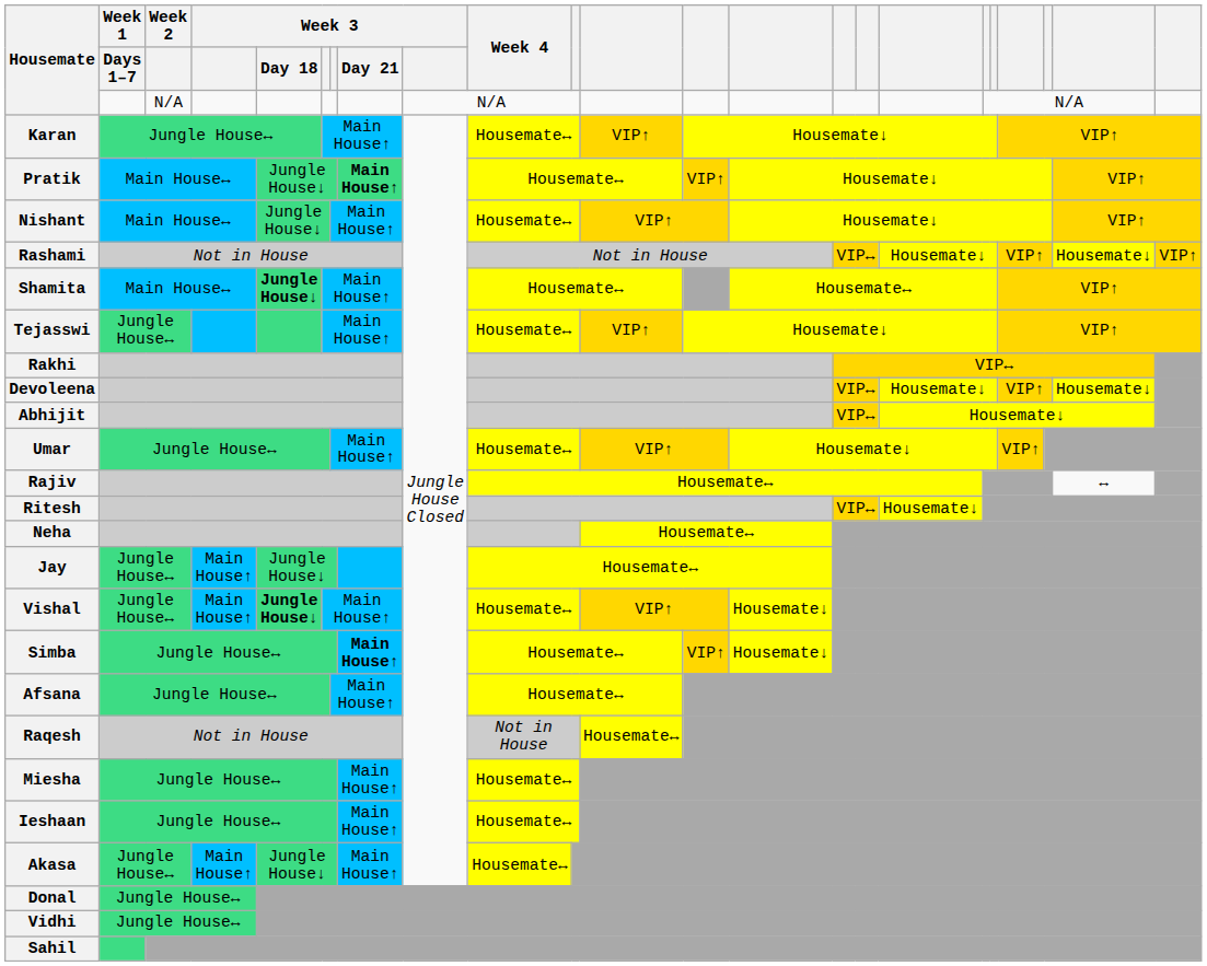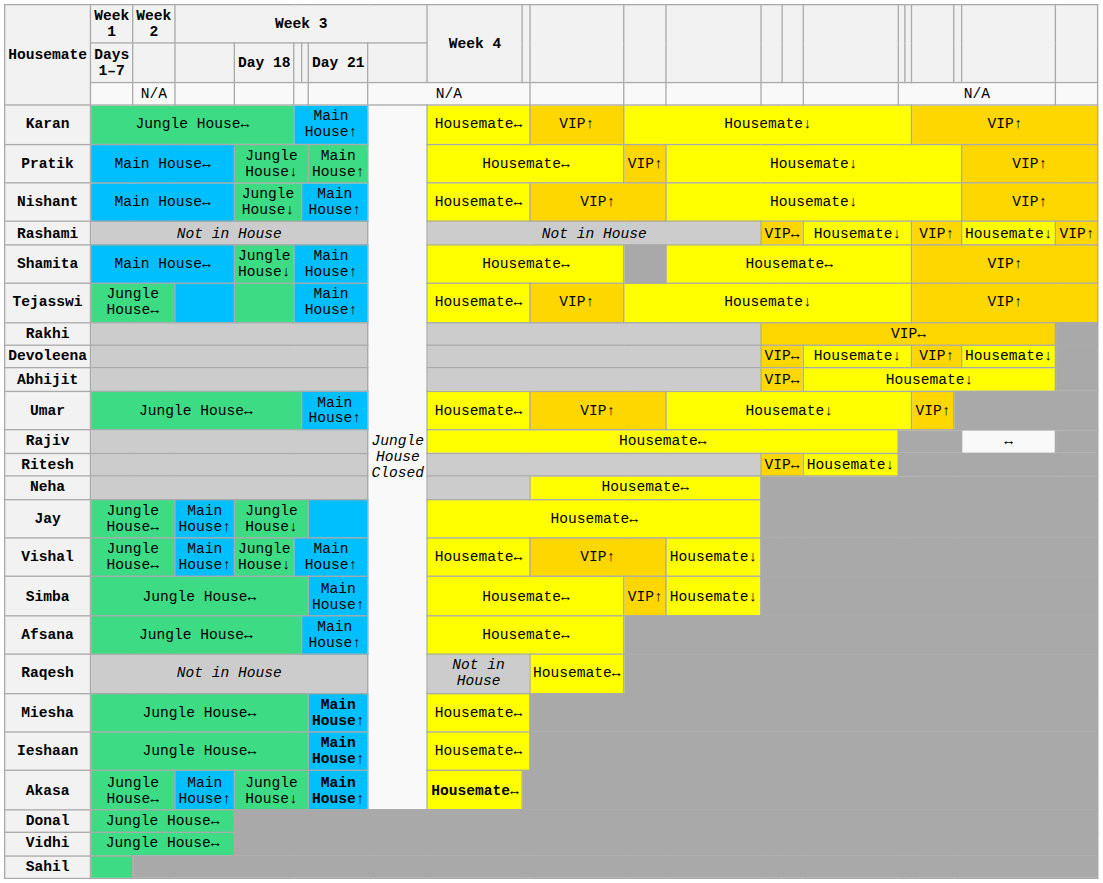Pratik | Week 3 / Day 21: bold -> normal
Shamita | Week 3 / Day 18: bold -> normal
Vishal | Week 3 / Day 18: bold -> normal
Simba | Week 3 / Day 21: bold -> normal
Miesha | Week 3 / Day 21: normal -> bold
Ieshaan | Week 3 / Day 21: normal -> bold
Akasa | Week 3 / Day 21: normal -> bold
Akasa | Week 4: normal -> bold
